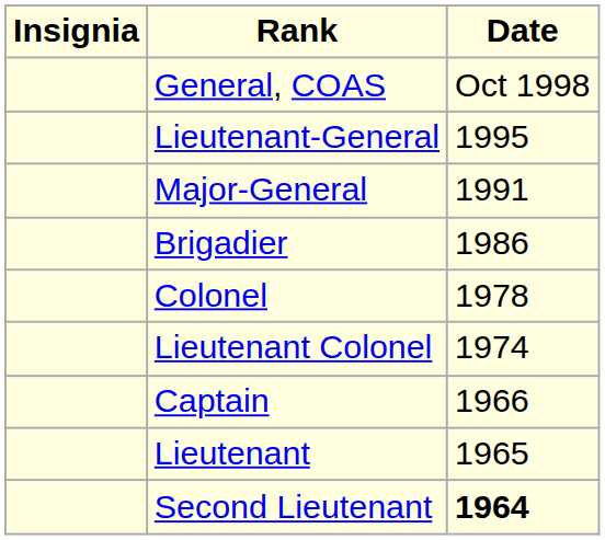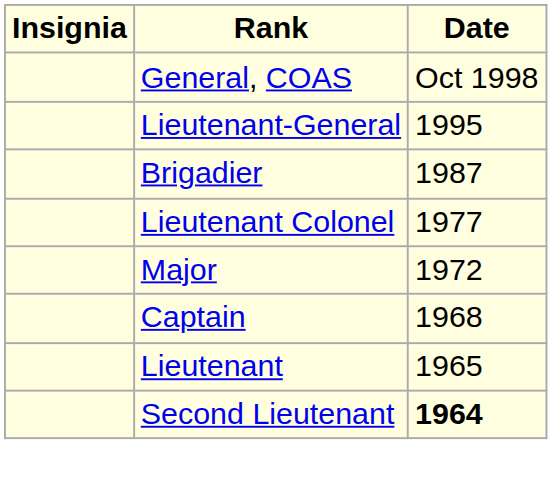- row: Major-General | 1991
Brigadier | Date: 1986 -> 1987
- row: Colonel | 1978
Lieutenant Colonel | Date: 1974 -> 1977
+ row: Major | 1972
Captain | Date: 1966 -> 1968
